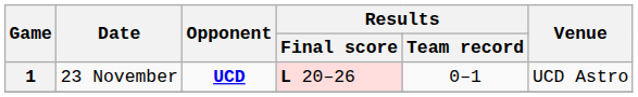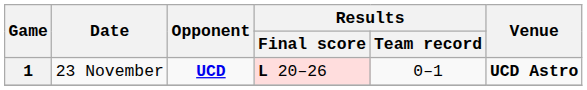1 | Venue: normal -> bold
